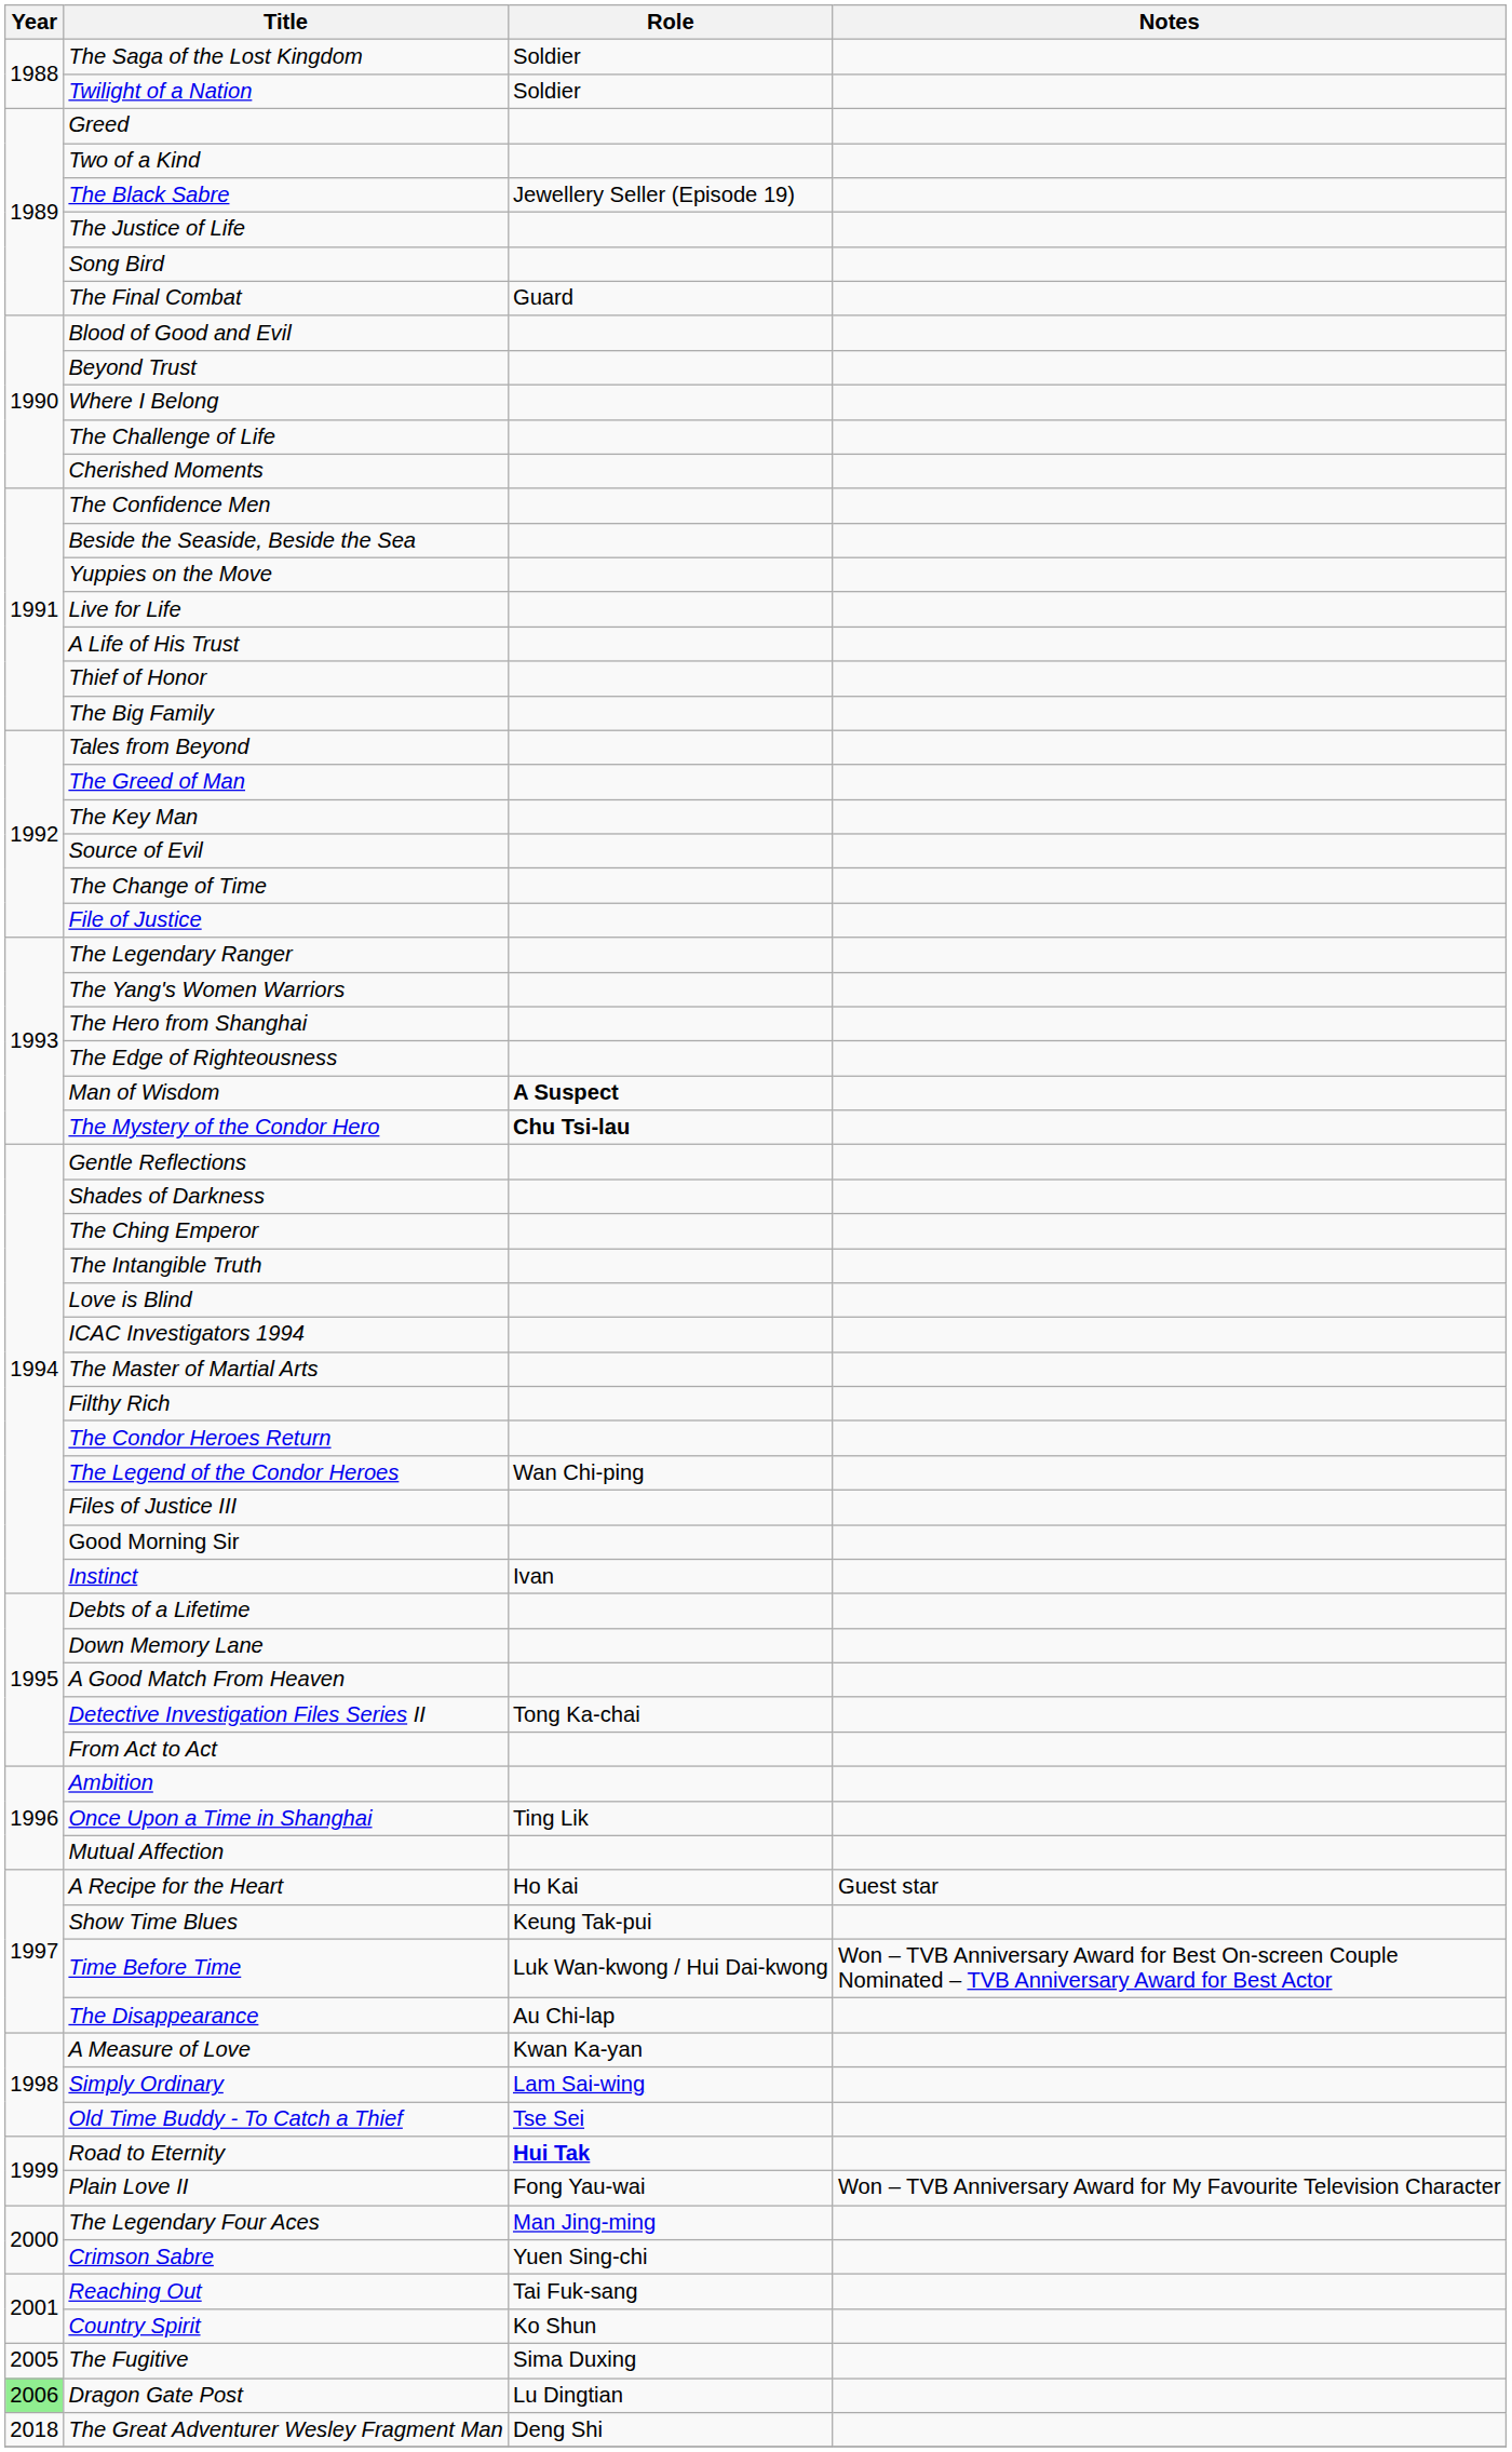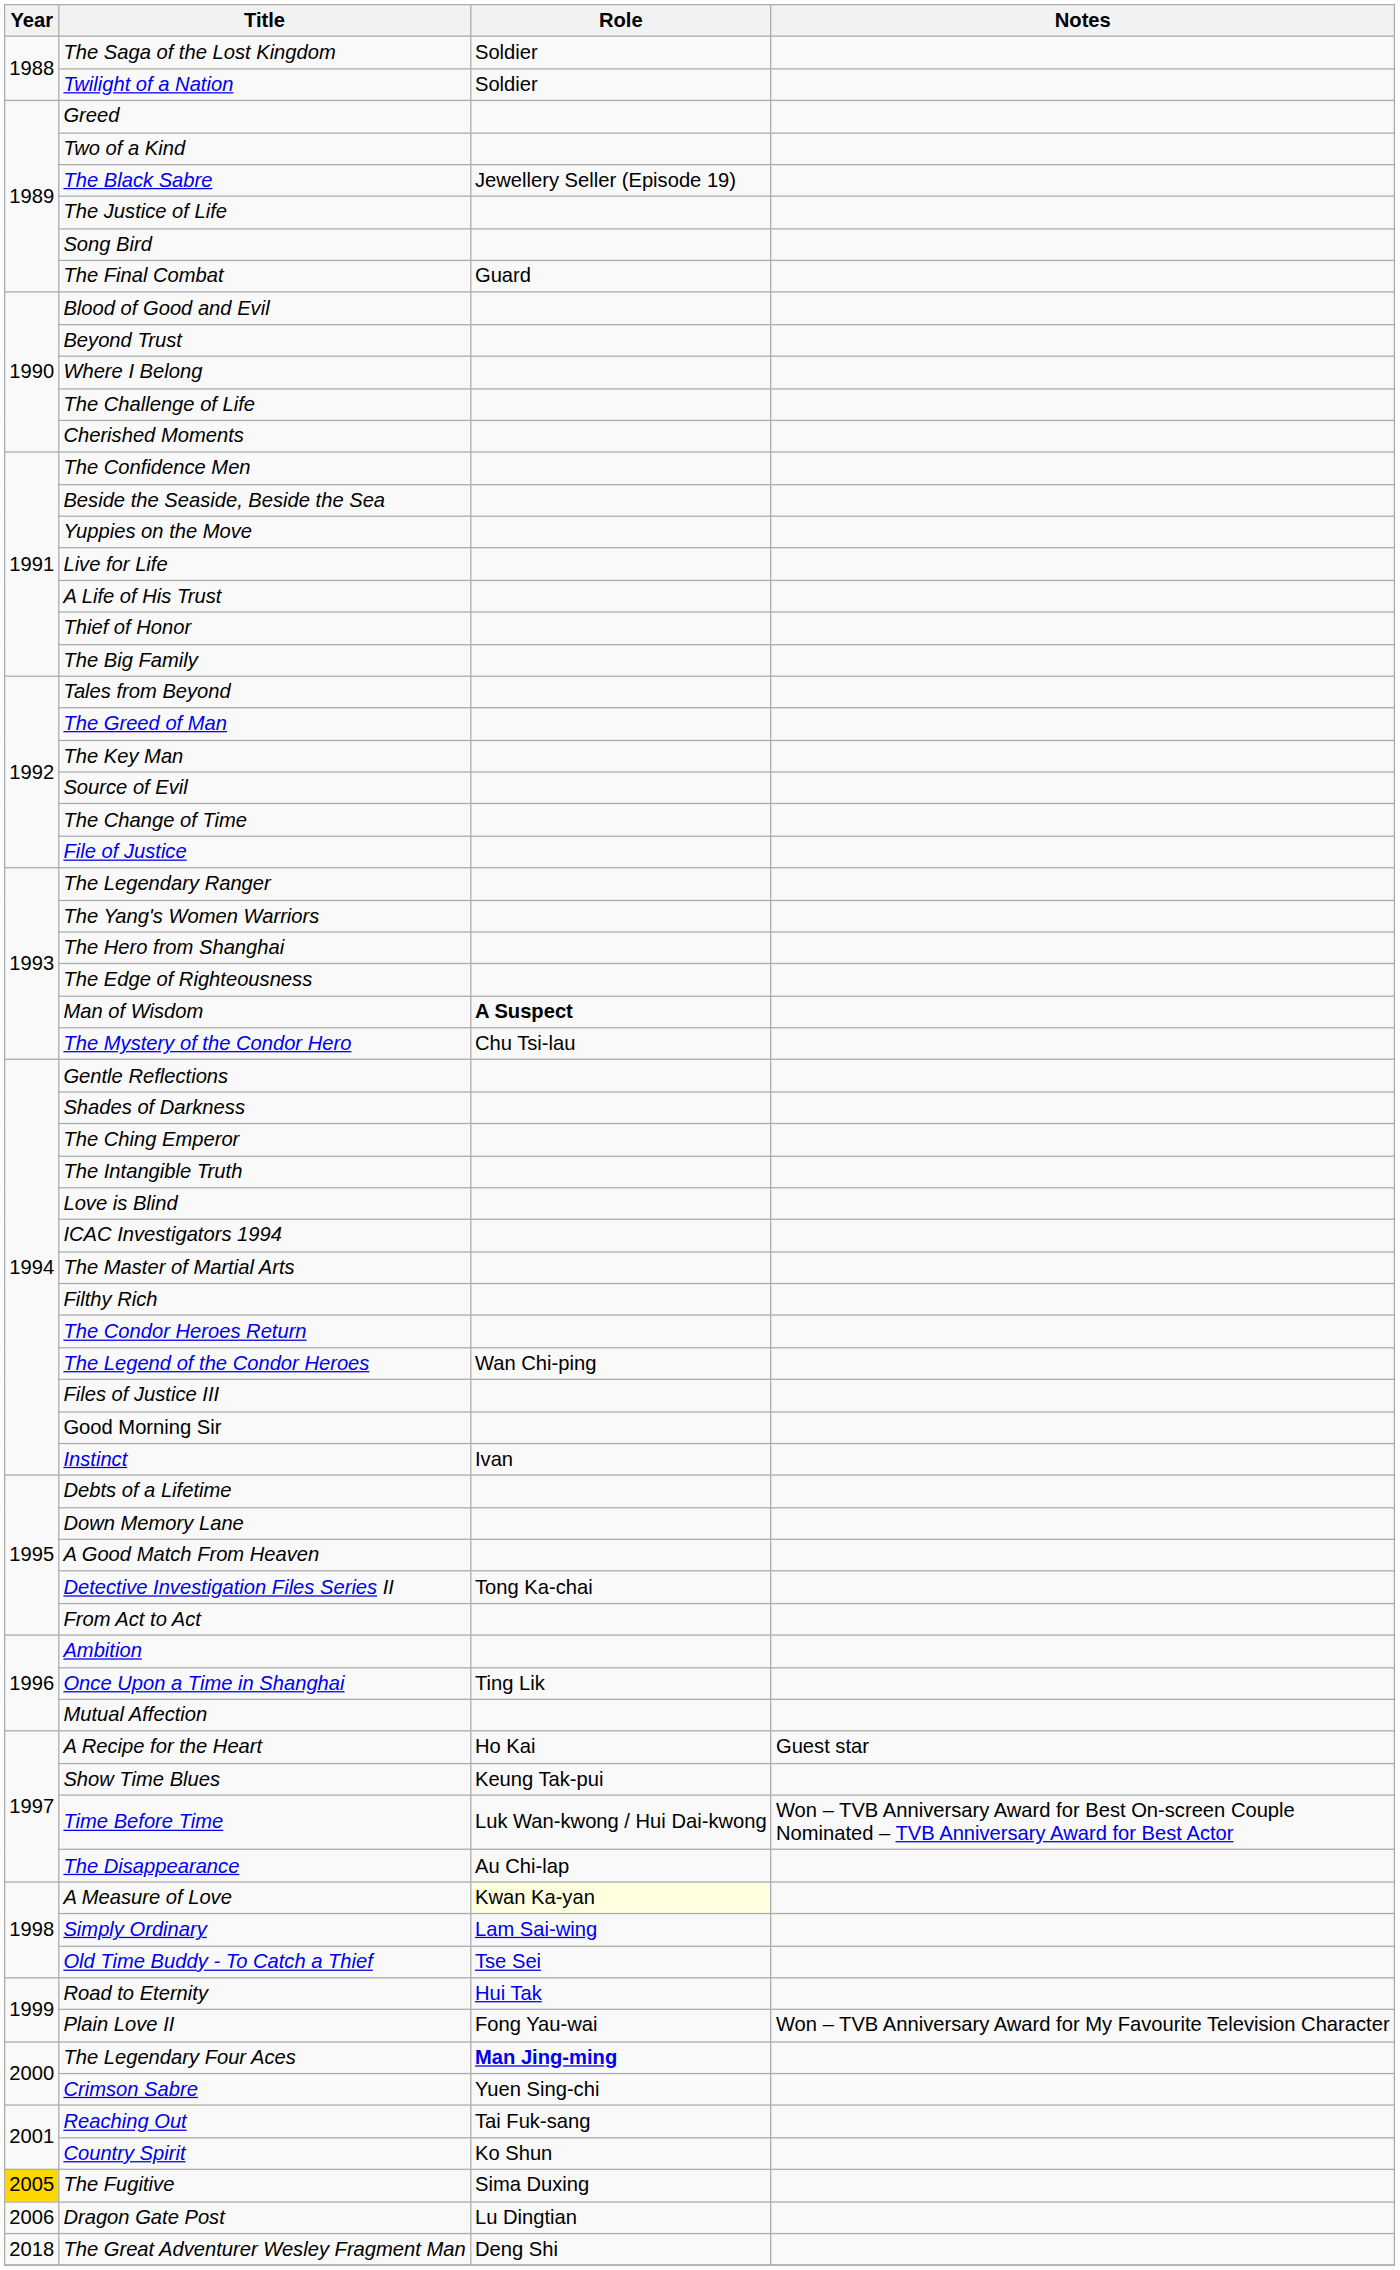The Mystery of the Condor Hero | Role: bold -> normal
A Measure of Love | Role: no background -> lightyellow background
Road to Eternity | Role: bold -> normal
The Legendary Four Aces | Role: normal -> bold
The Fugitive | Year: no background -> gold background
Dragon Gate Post | Year: lightgreen background -> no background
